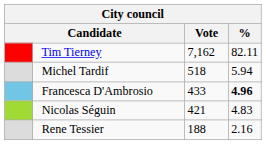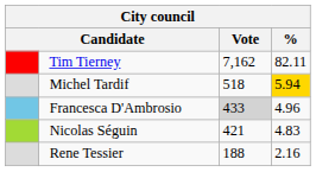Michel Tardif | %: no background -> gold background
Francesca D'Ambrosio | Vote: no background -> lightgrey background
Francesca D'Ambrosio | %: bold -> normal
